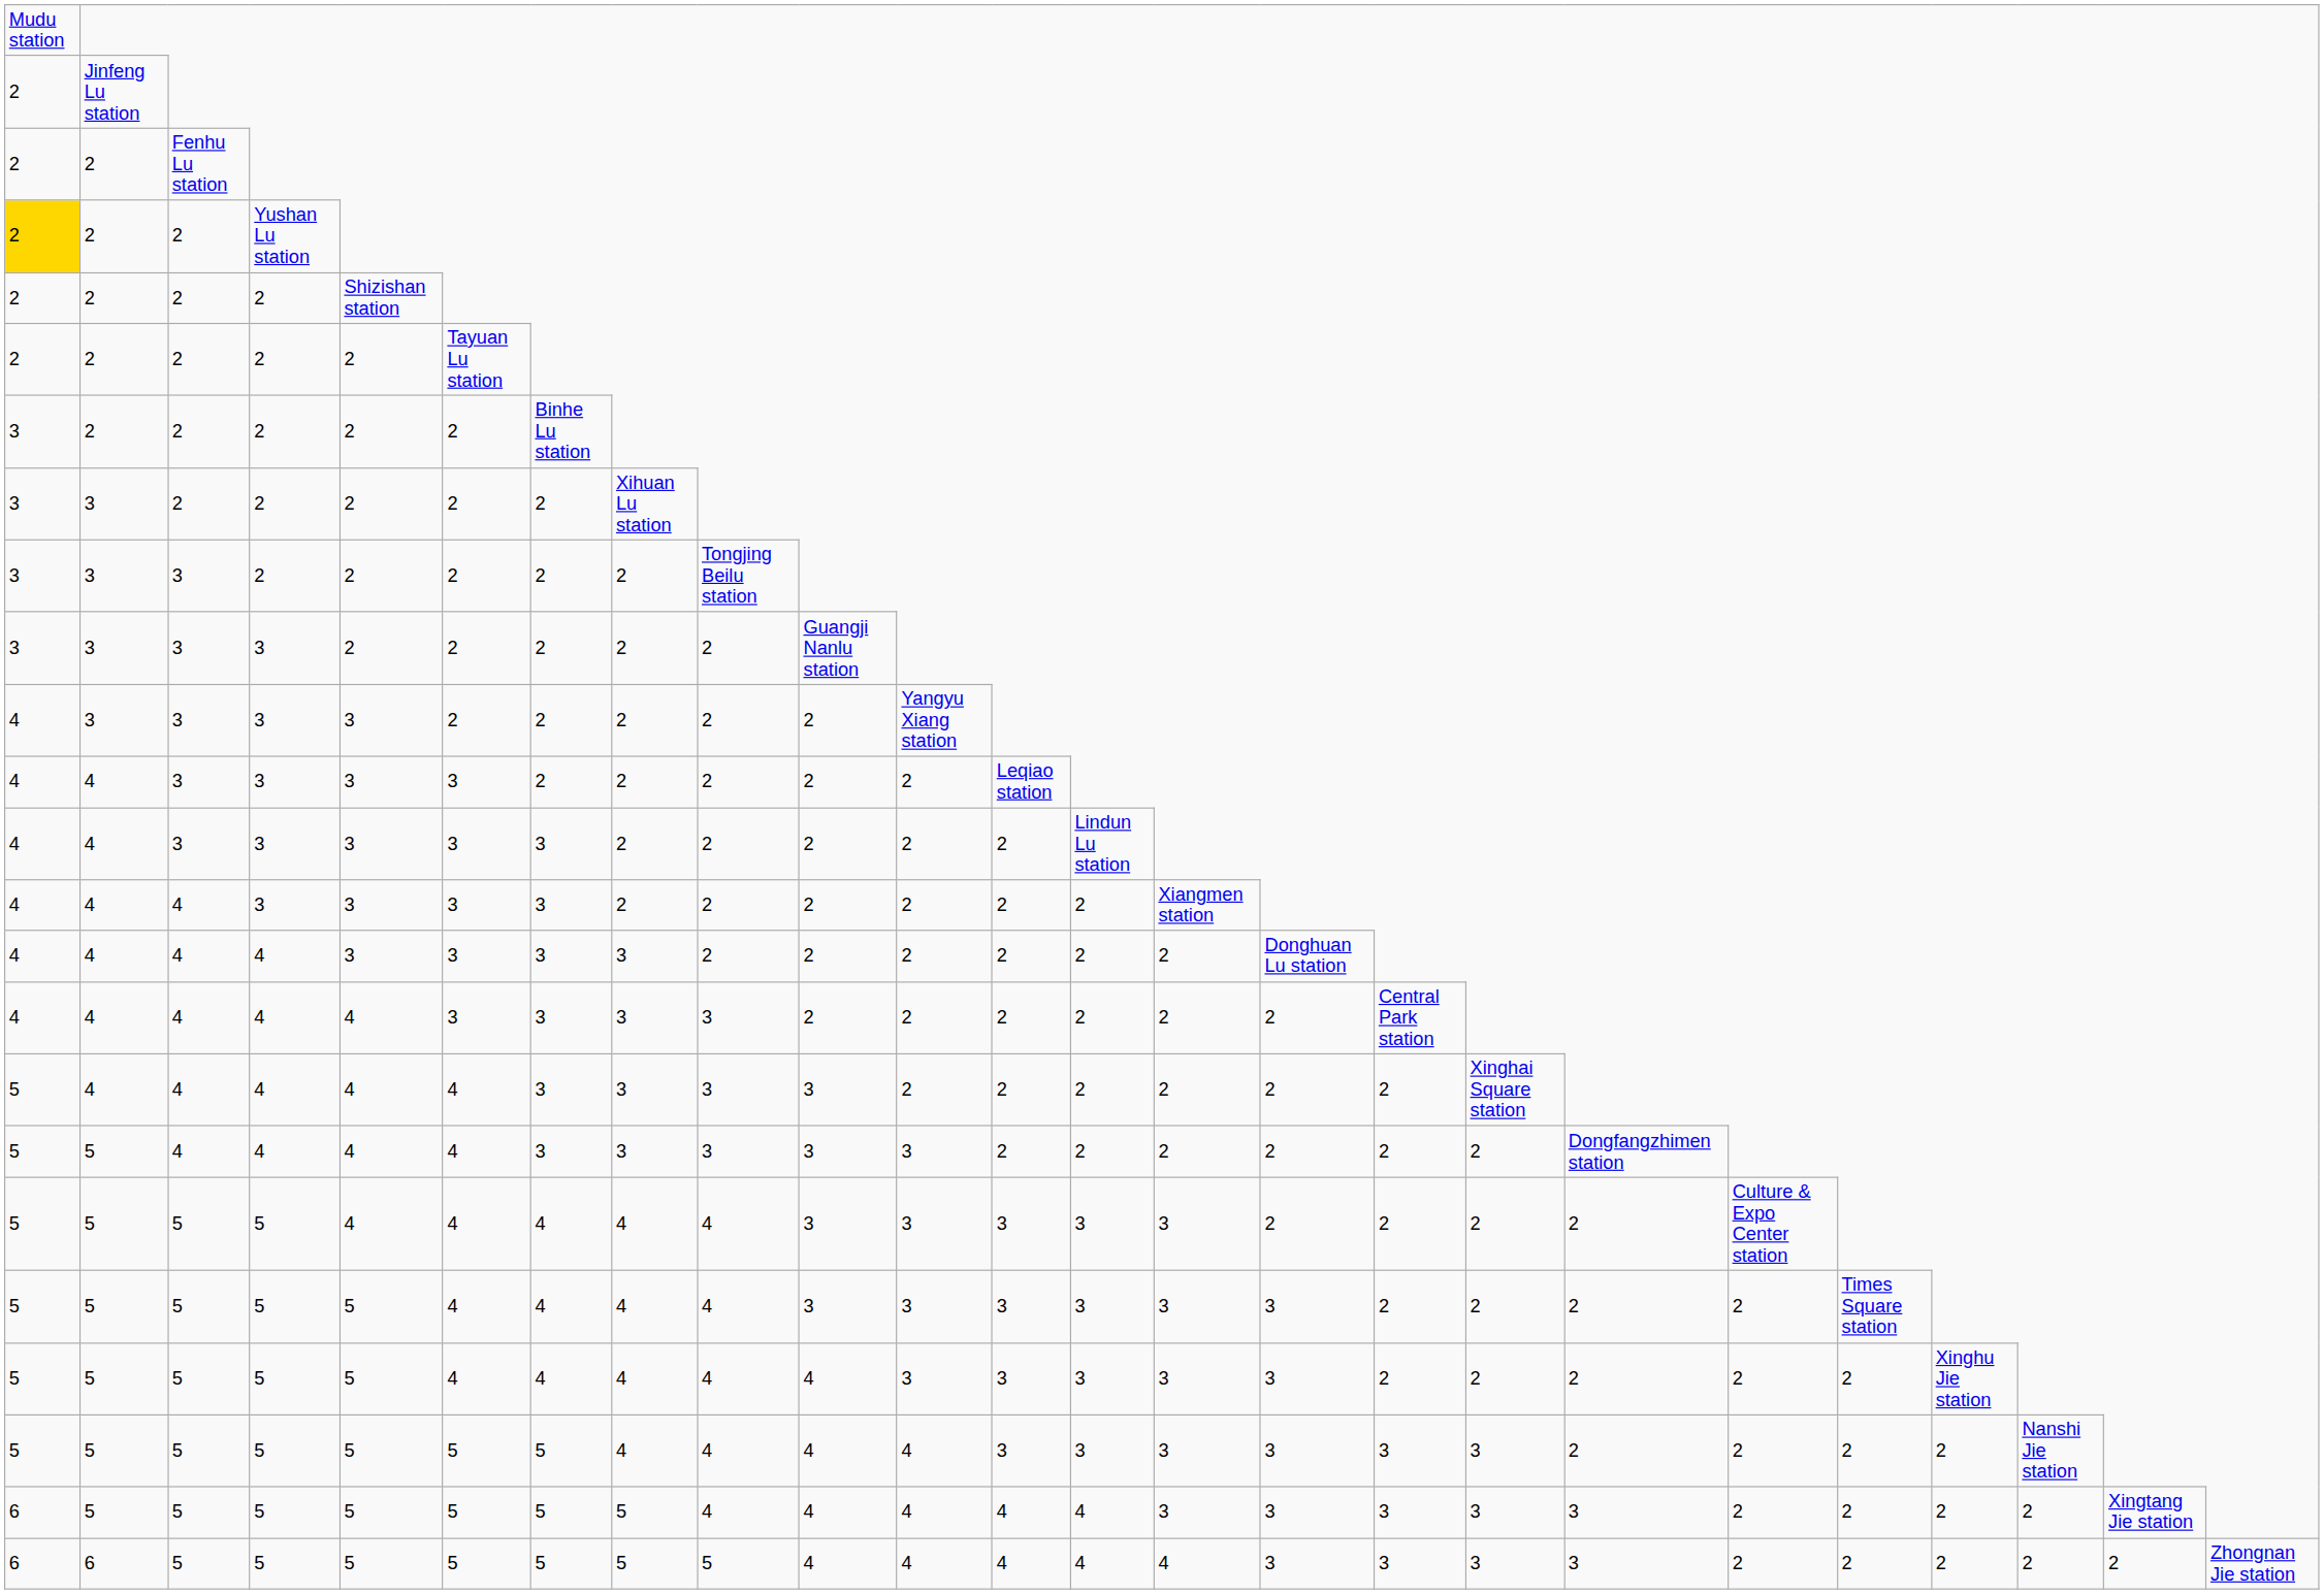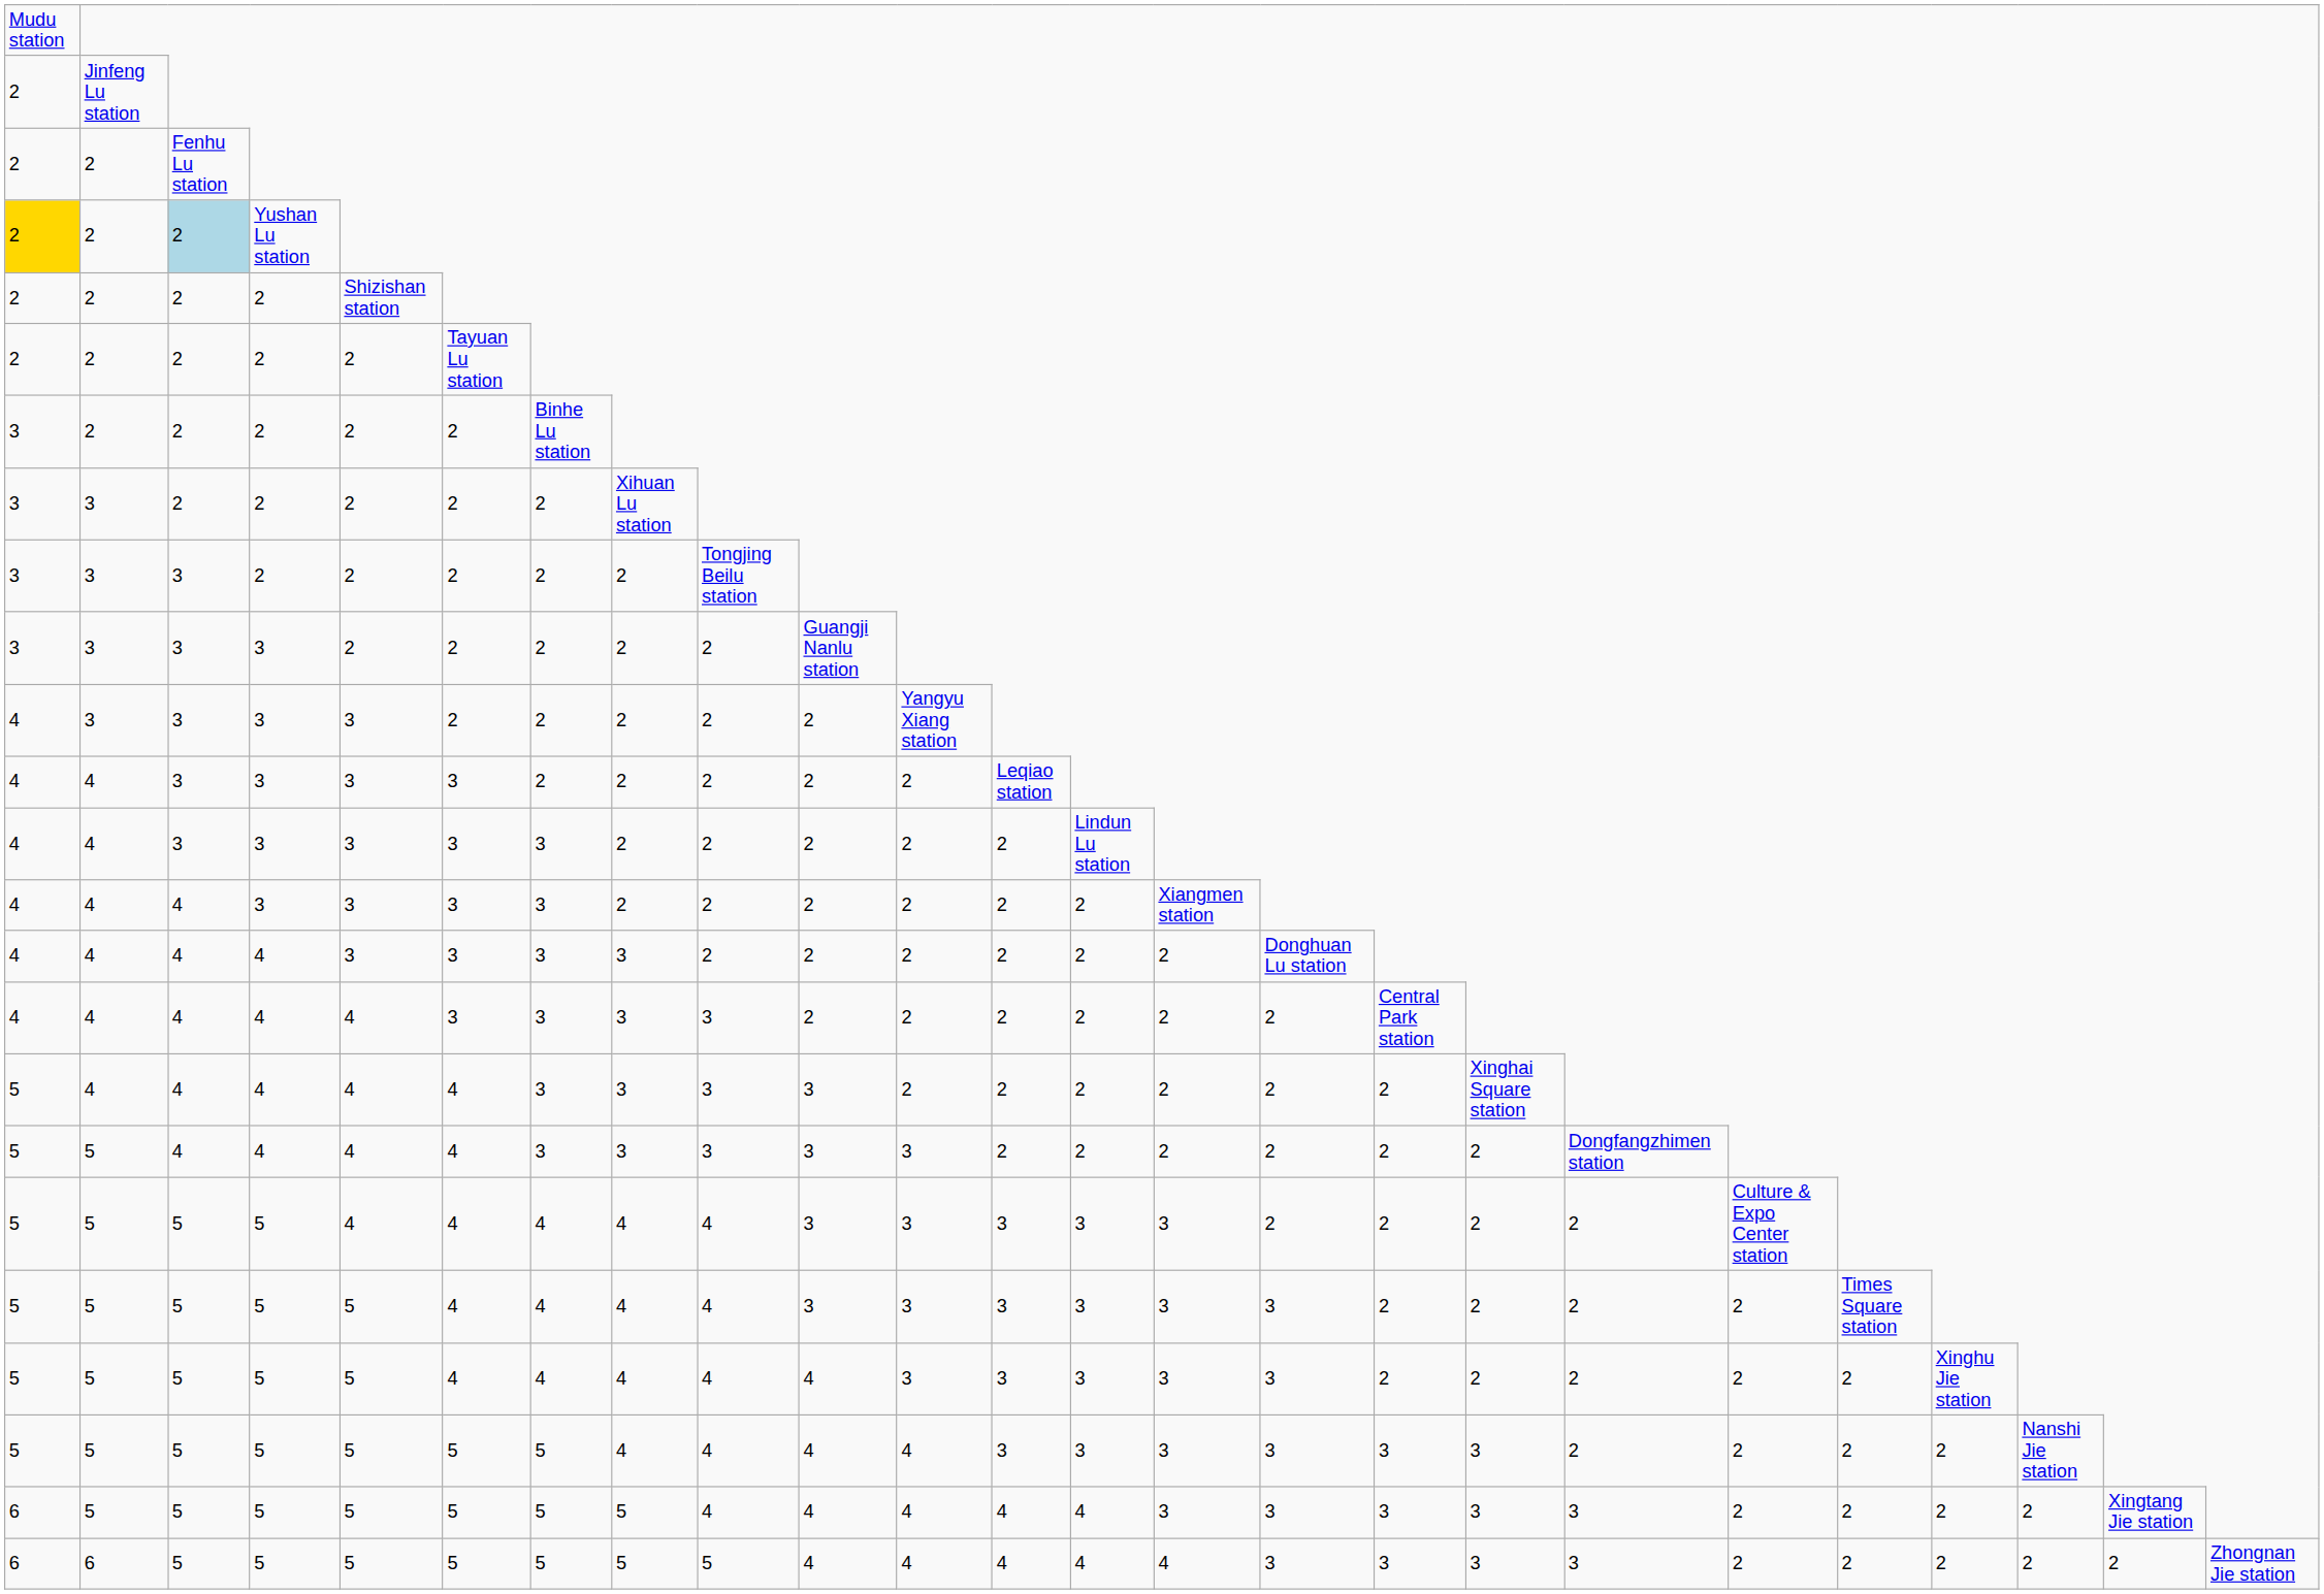2 / Yushan Lu station | column 3: no background -> lightblue background
